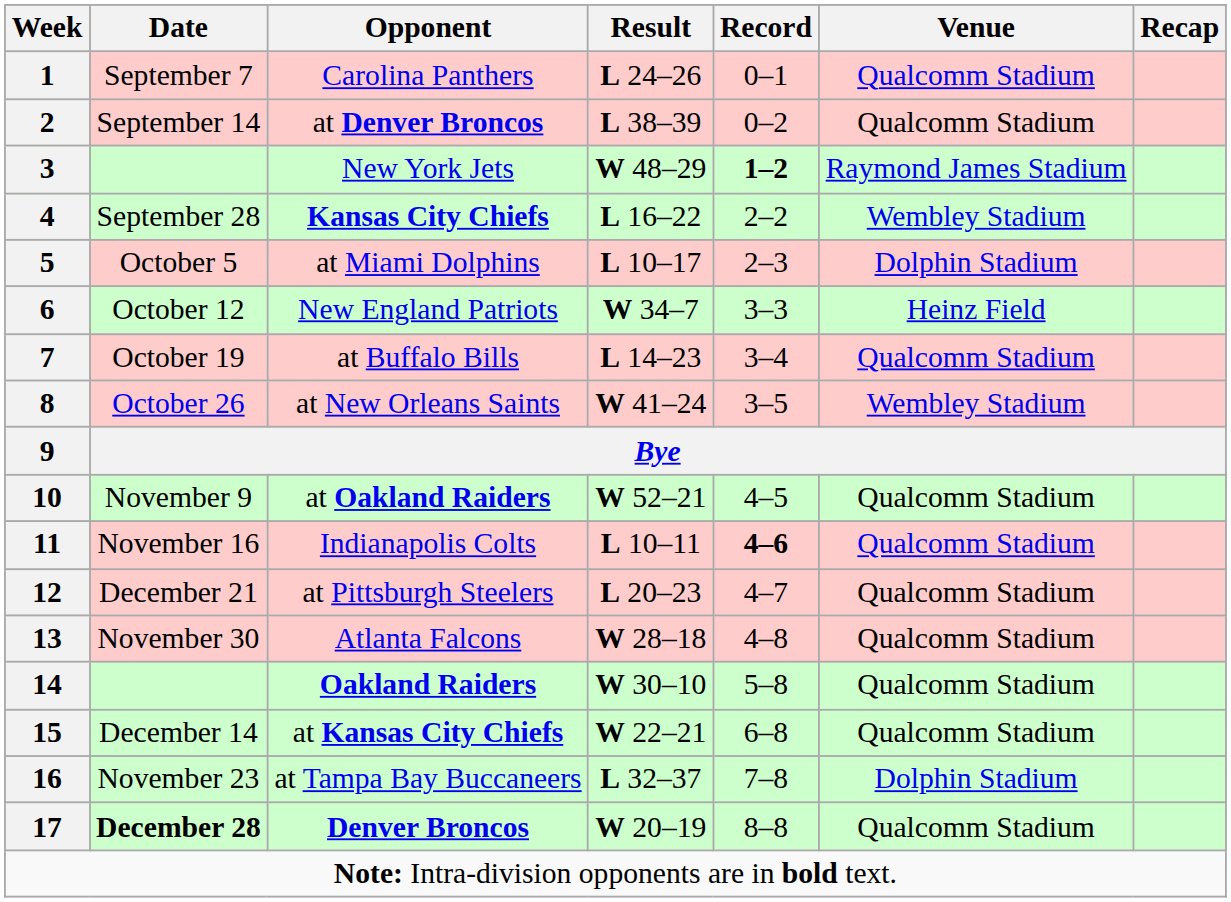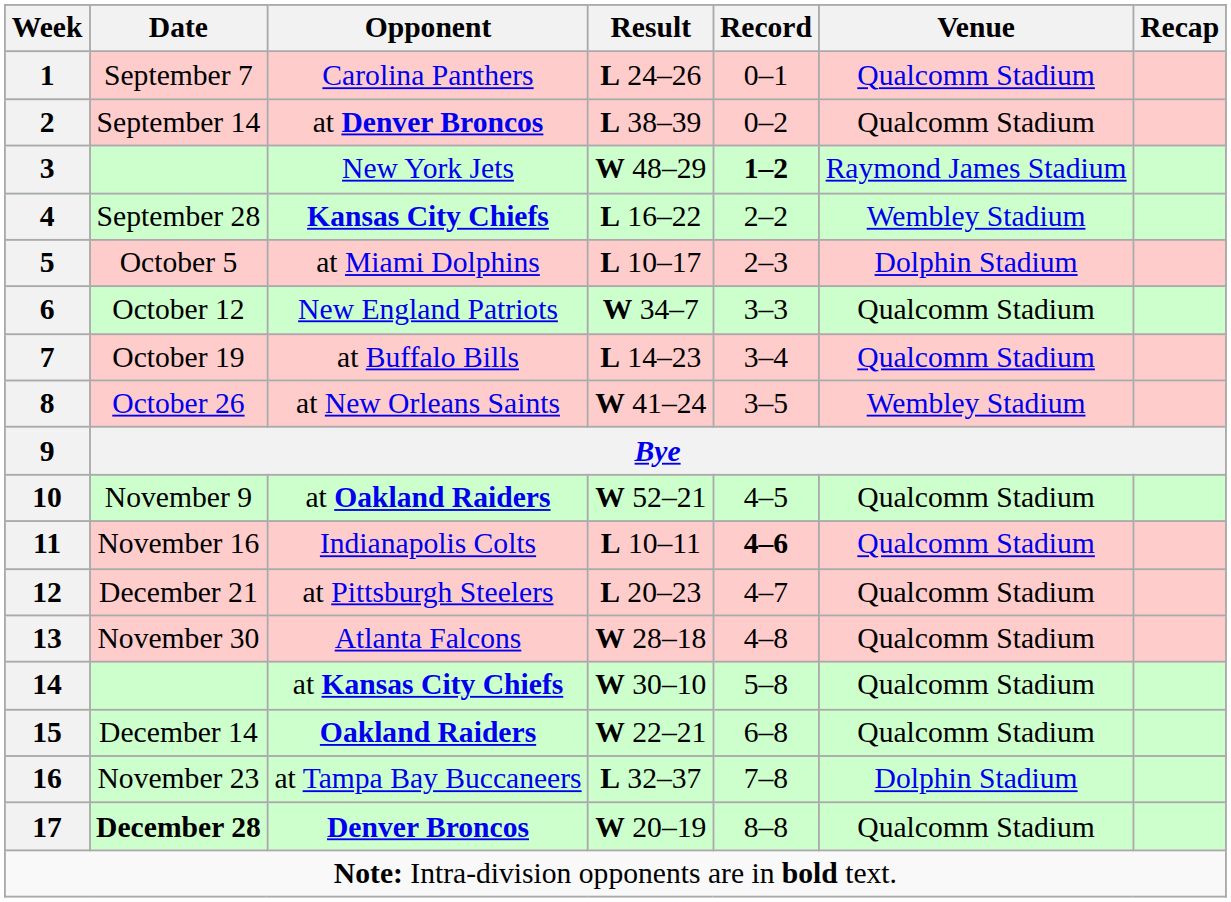6 | Venue: Heinz Field -> Qualcomm Stadium
14 | Opponent: Oakland Raiders -> at Kansas City Chiefs
15 | Opponent: at Kansas City Chiefs -> Oakland Raiders
